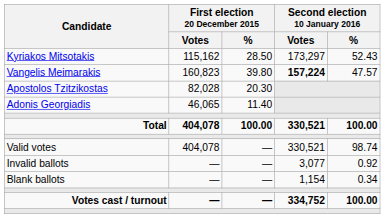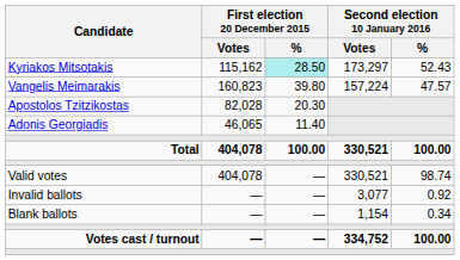Kyriakos Mitsotakis | First election 20 December 2015 / %: no background -> paleturquoise background
Vangelis Meimarakis | Second election 10 January 2016 / Votes: bold -> normal
